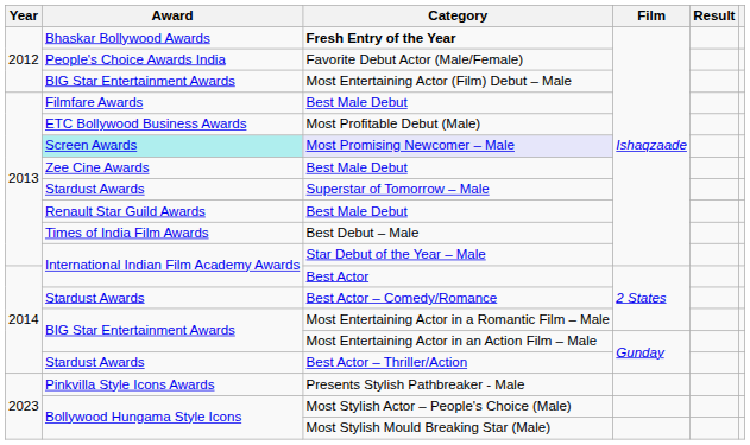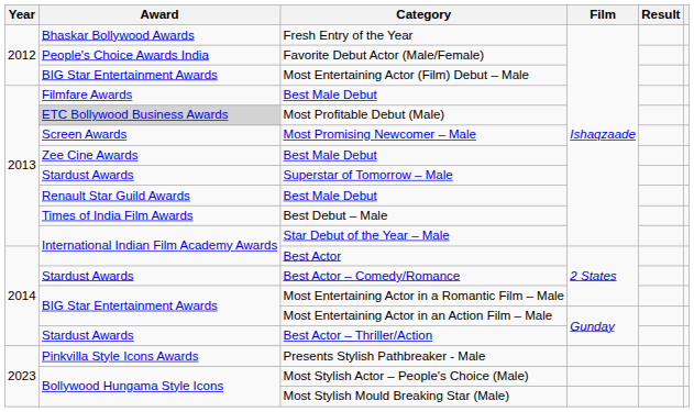Fresh Entry of the Year | Category: bold -> normal
Most Profitable Debut (Male) | Award: no background -> lightgrey background
Most Promising Newcomer – Male | Award: paleturquoise background -> no background
Most Promising Newcomer – Male | Category: lavender background -> no background
